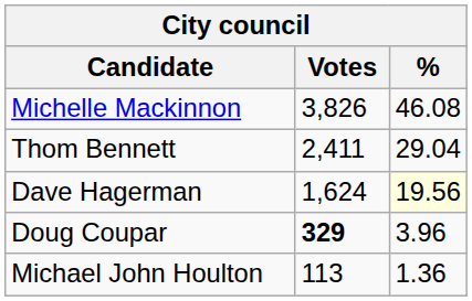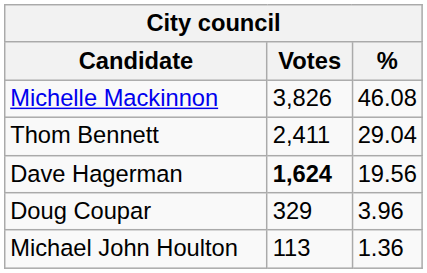Dave Hagerman | Votes: normal -> bold
Dave Hagerman | %: lightyellow background -> no background
Doug Coupar | Votes: bold -> normal
